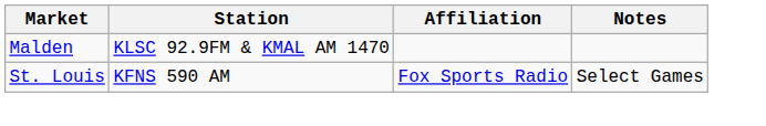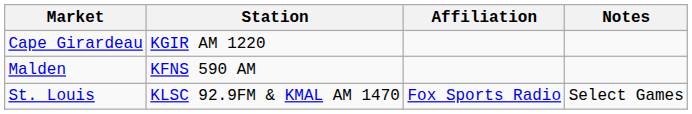+ row: Cape Girardeau | KGIR AM 1220
Malden | Station: KLSC 92.9FM & KMAL AM 1470 -> KFNS 590 AM
St. Louis | Station: KFNS 590 AM -> KLSC 92.9FM & KMAL AM 1470
